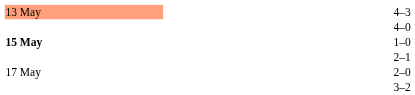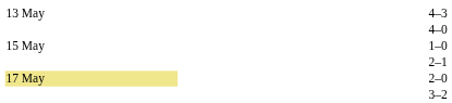4–3 | column 1: lightsalmon background -> no background
1–0 | column 1: bold -> normal
2–0 | column 1: no background -> khaki background
